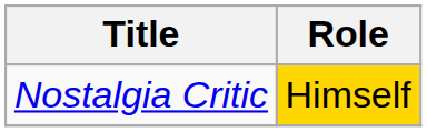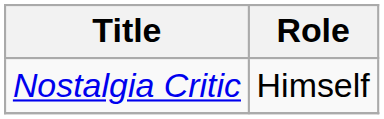Nostalgia Critic | Role: gold background -> no background
